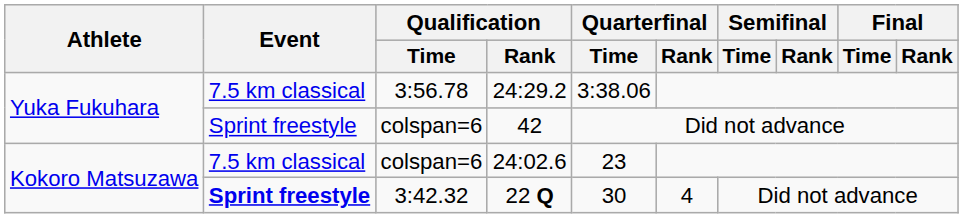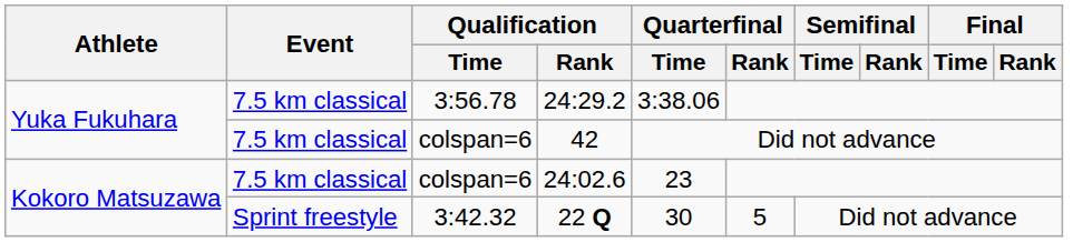42 | Event: Sprint freestyle -> 7.5 km classical
22 Q | Event: bold -> normal
22 Q | Quarterfinal / Rank: 4 -> 5
